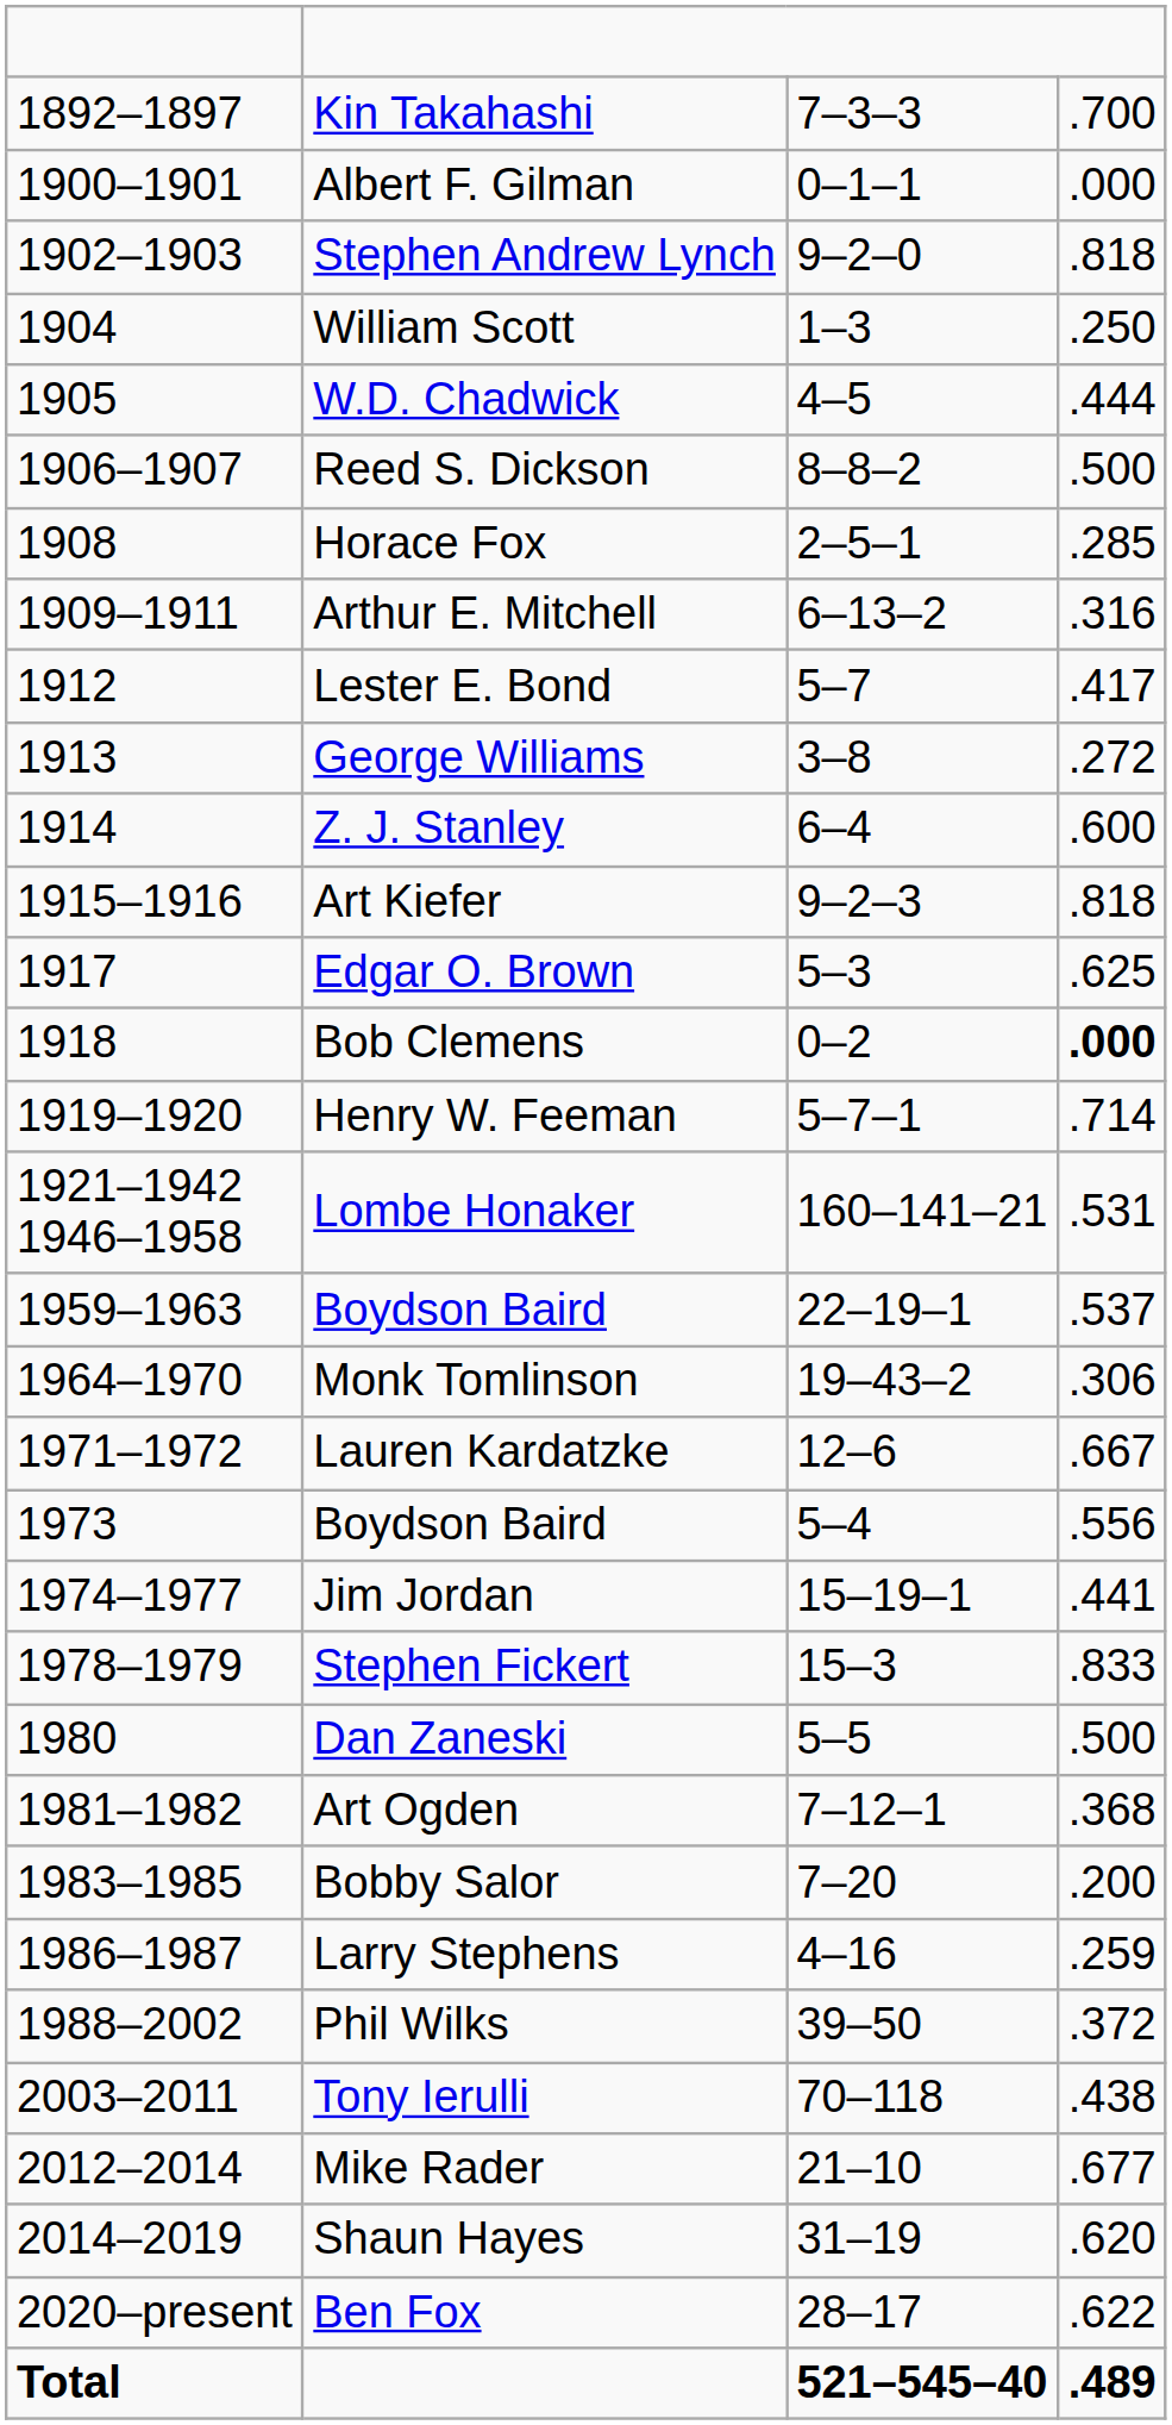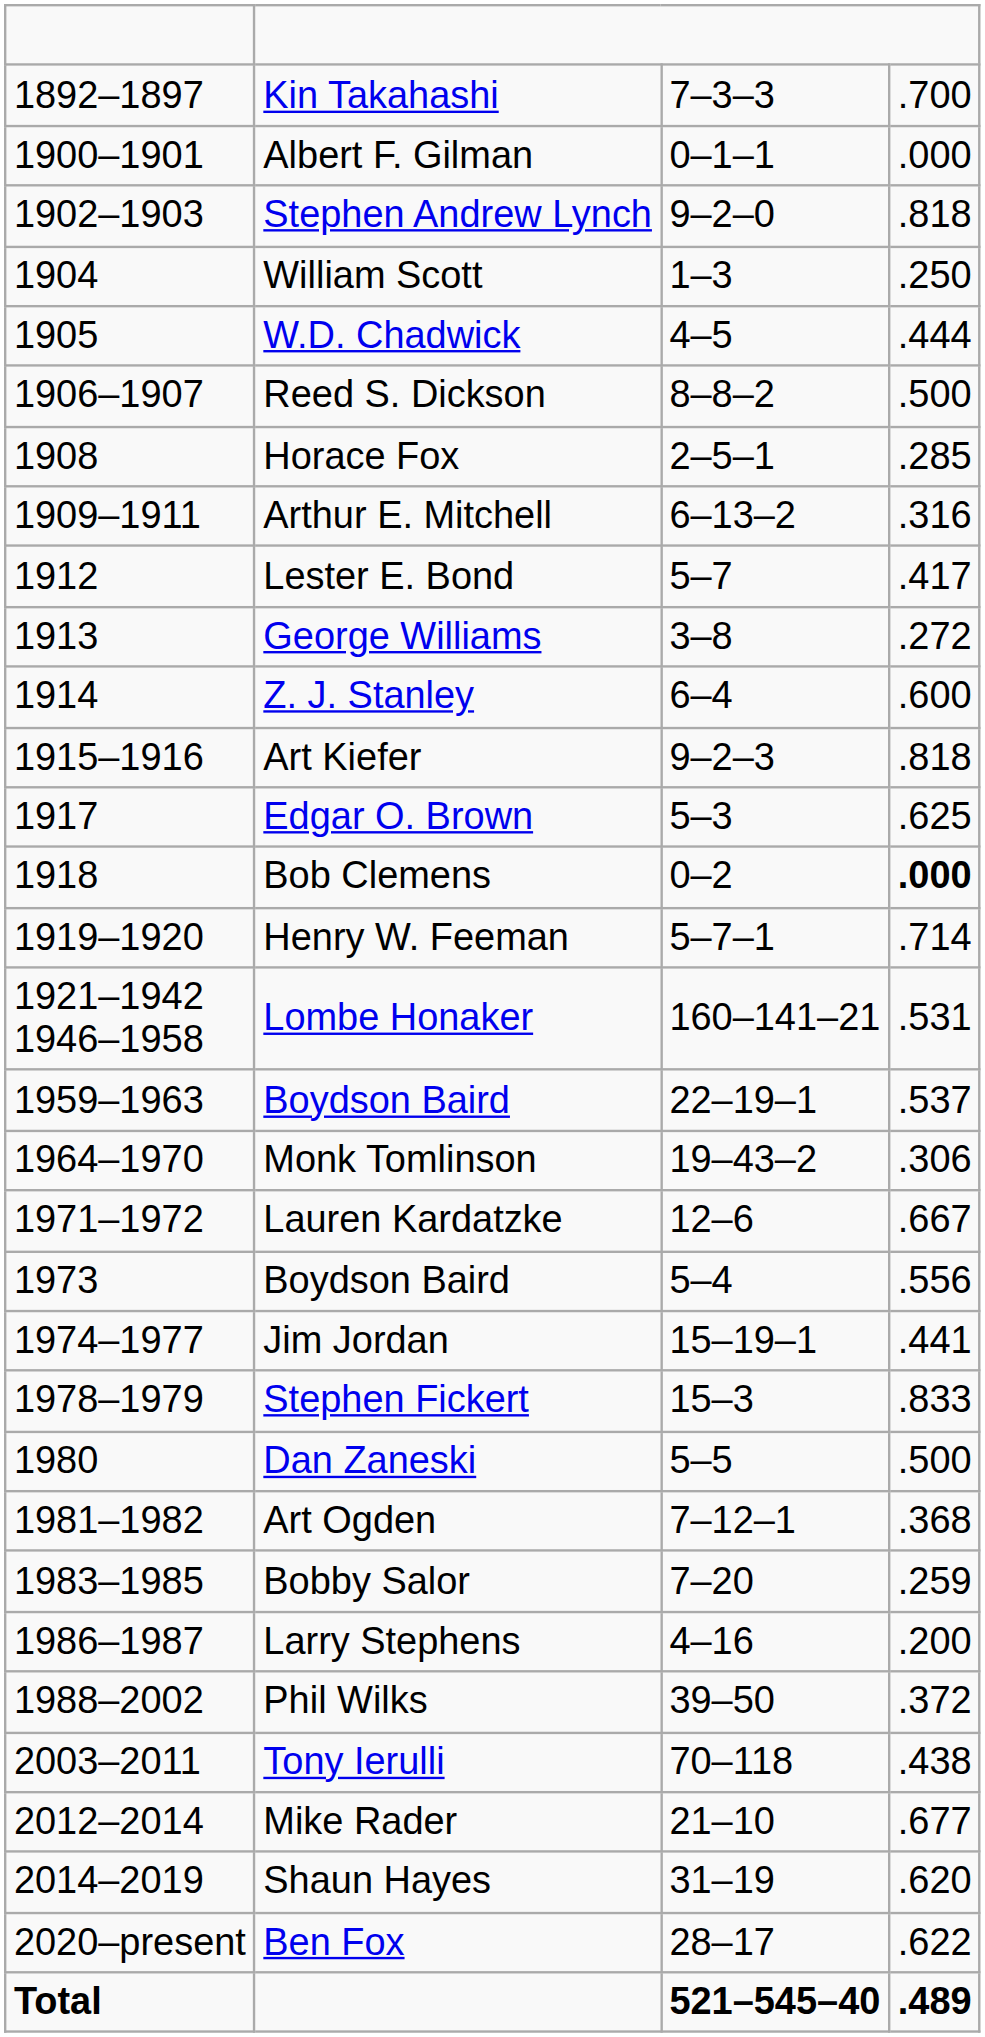Bobby Salor | column 4: .200 -> .259
Larry Stephens | column 4: .259 -> .200
